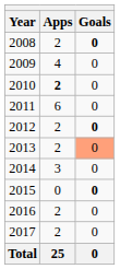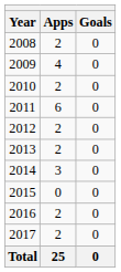2008 | Goals: bold -> normal
2010 | Apps: bold -> normal
2012 | Goals: bold -> normal
2013 | Goals: lightsalmon background -> no background
2015 | Goals: bold -> normal
